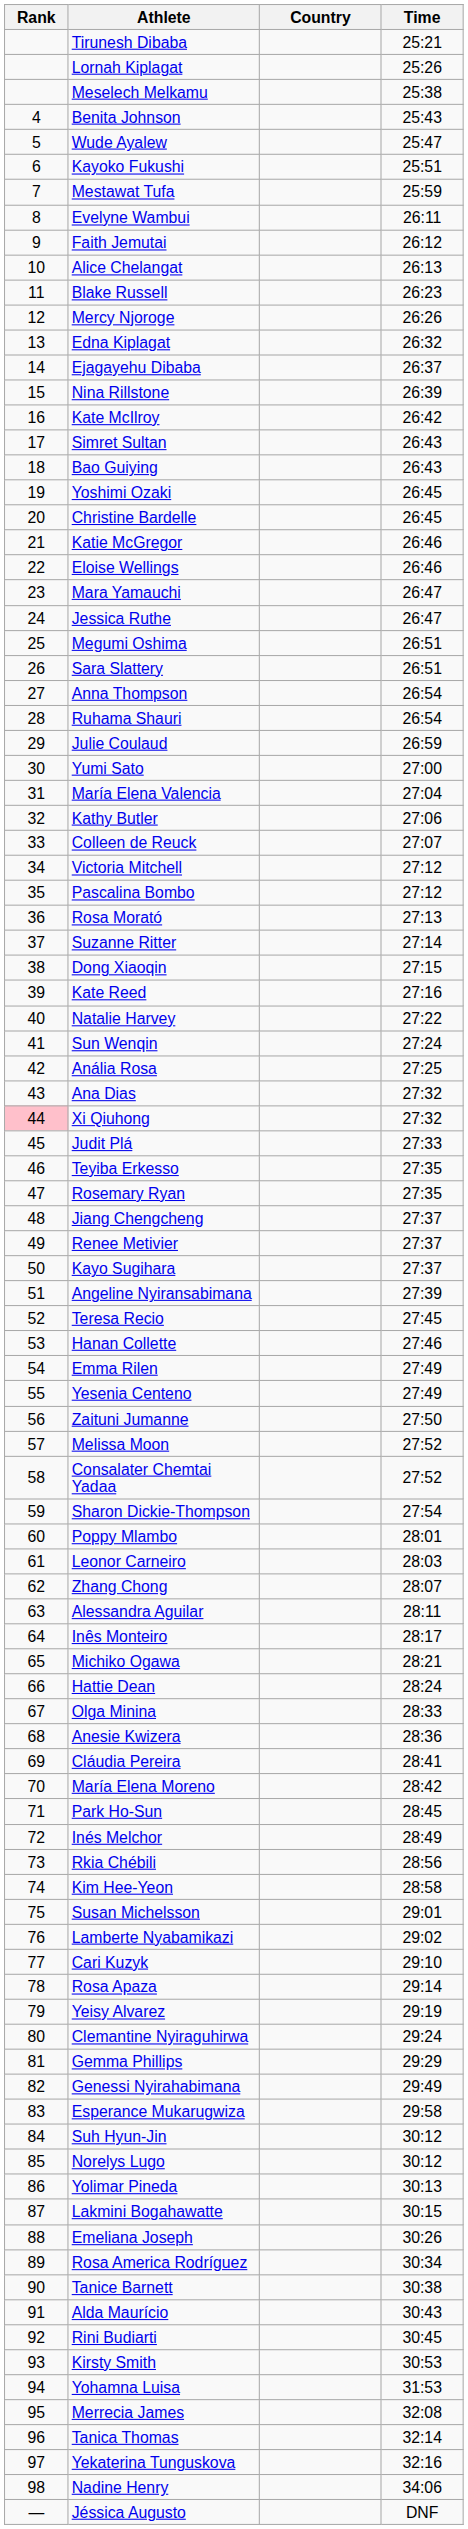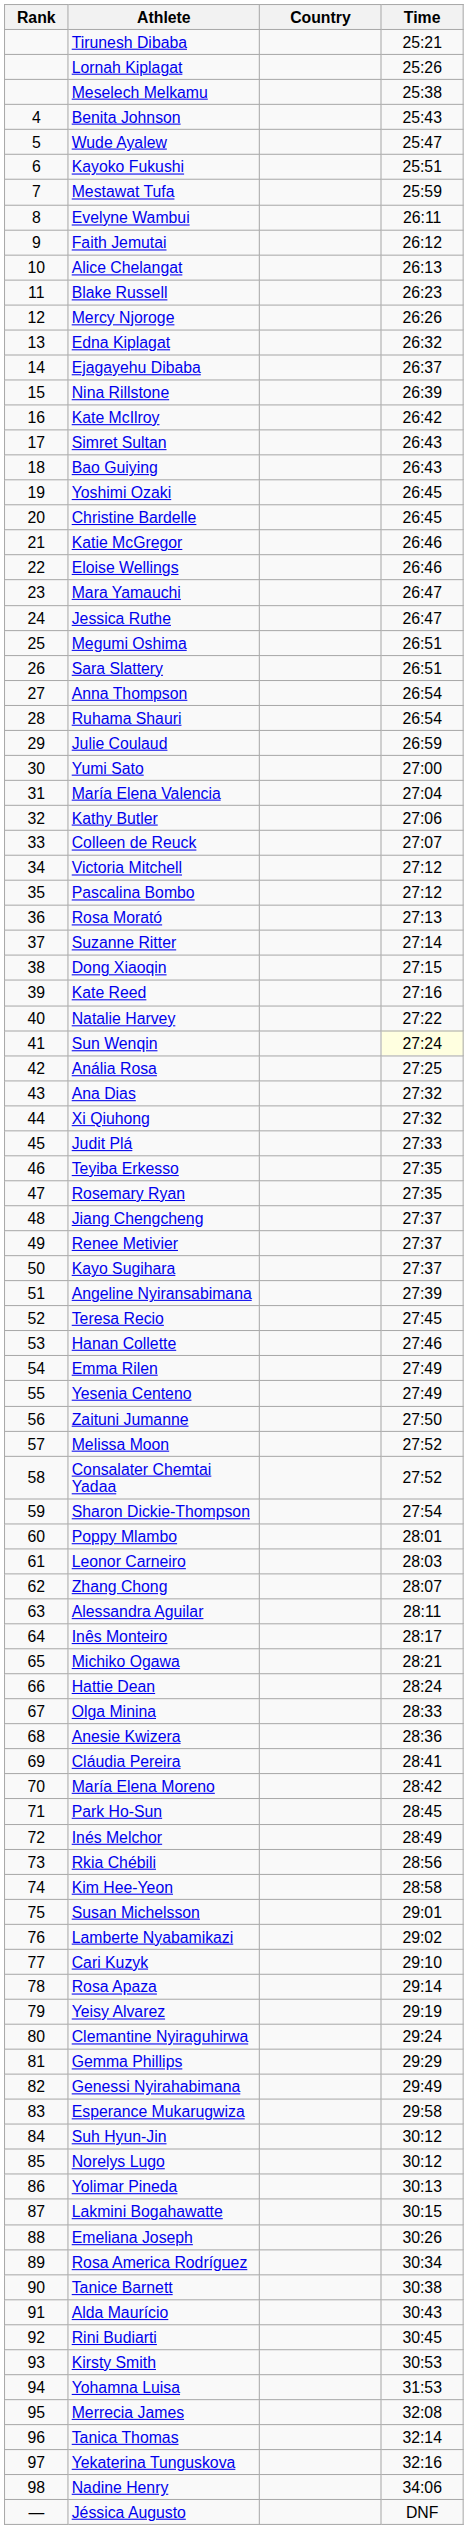Sun Wenqin | Time: no background -> lightyellow background
Xi Qiuhong | Rank: pink background -> no background
